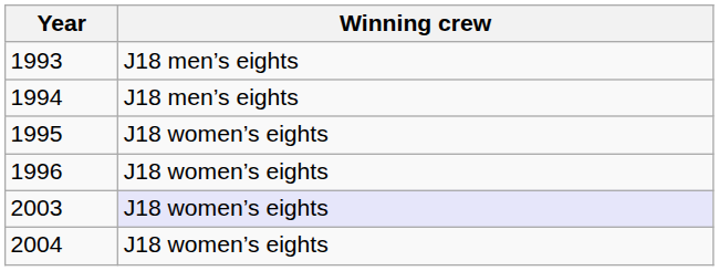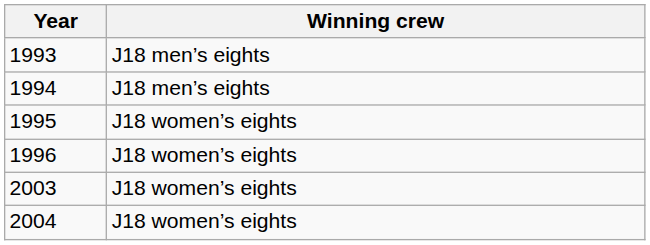2003 | Winning crew: lavender background -> no background
